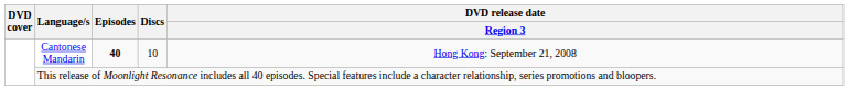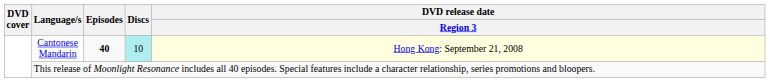Cantonese Mandarin | Discs: no background -> paleturquoise background
Cantonese Mandarin | DVD release date / Region 3: no background -> lightyellow background
